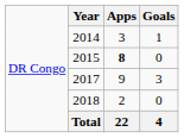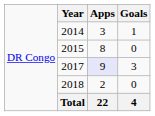2015 | column 3: bold -> normal
2017 | column 3: no background -> lavender background
